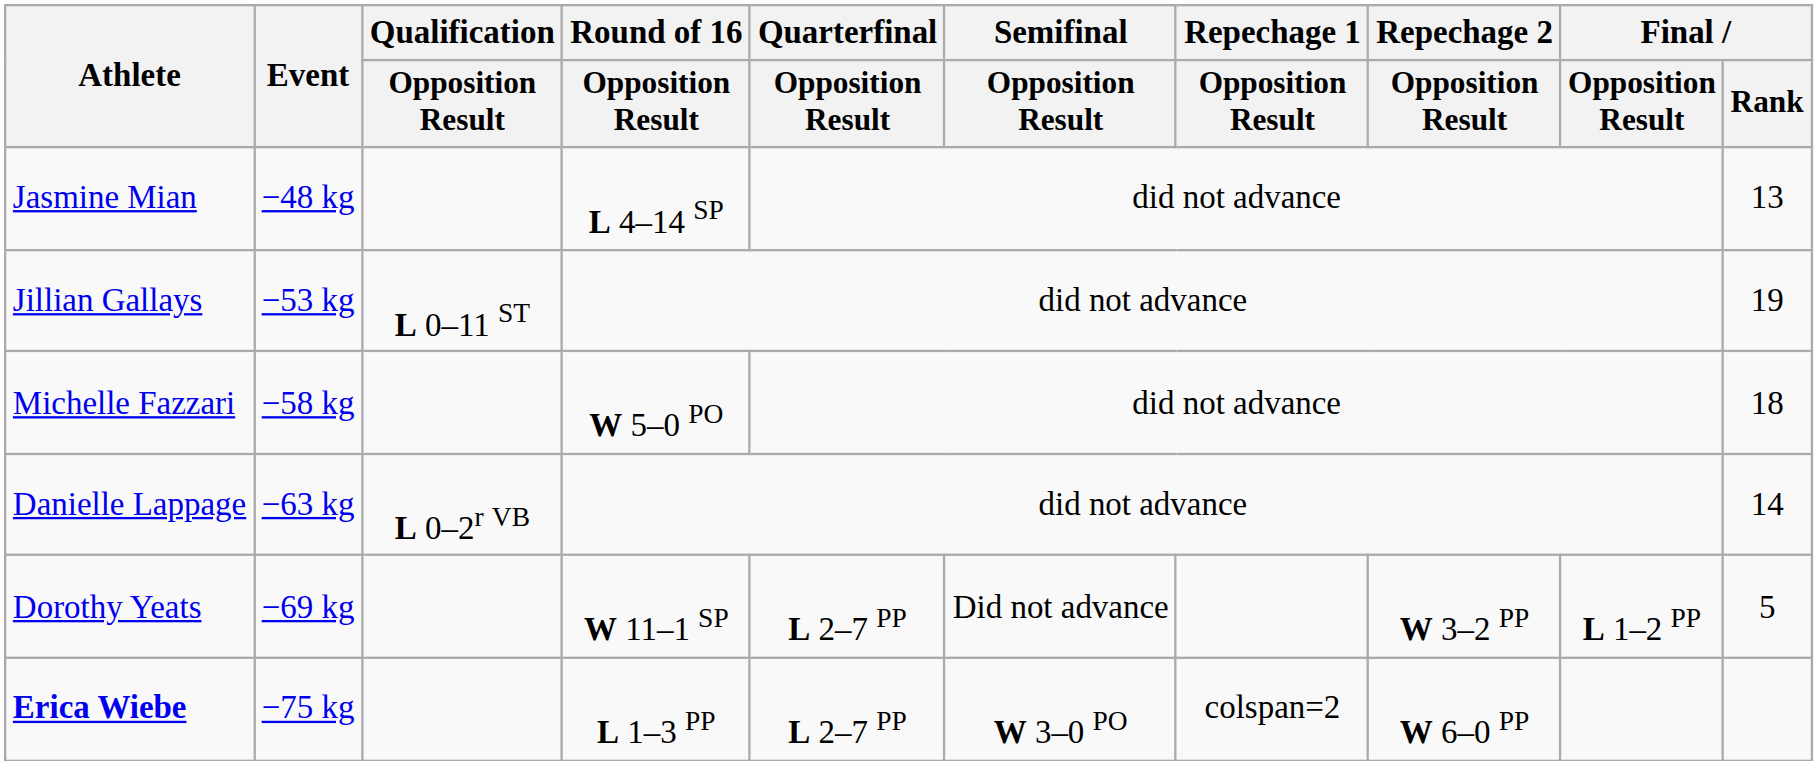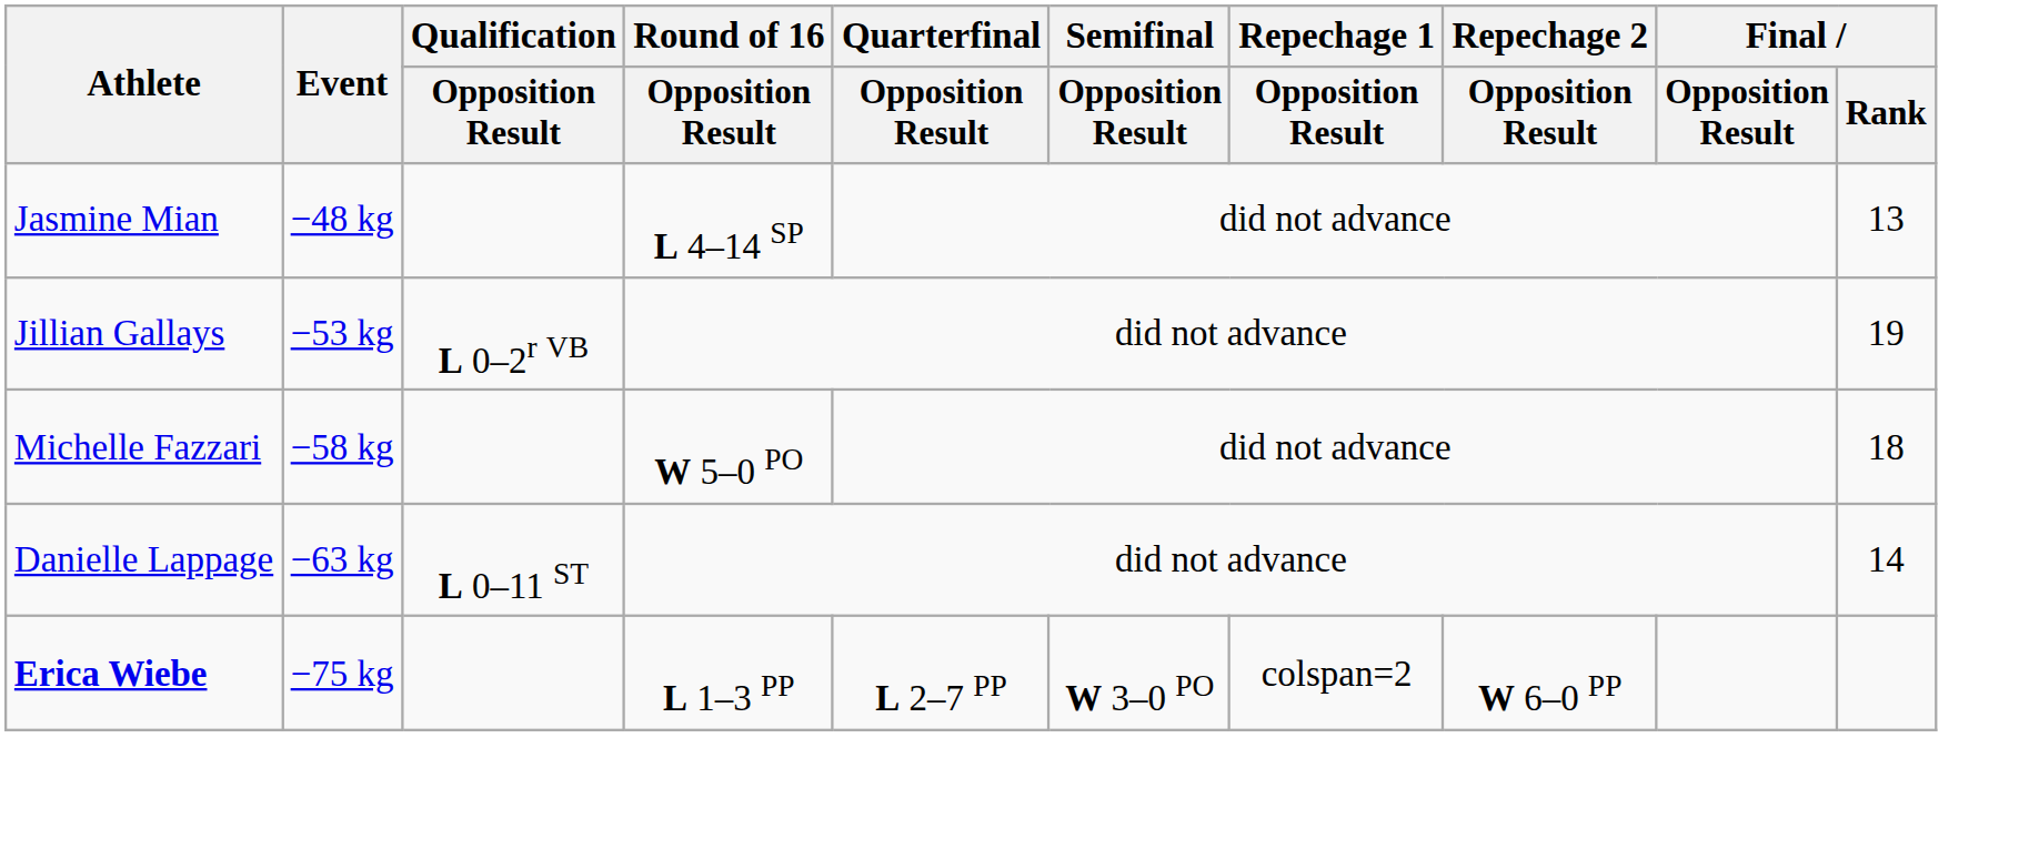Jillian Gallays | Qualification / Opposition Result: L 0–11 ST -> L 0–2r VB
Danielle Lappage | Qualification / Opposition Result: L 0–2r VB -> L 0–11 ST
- row: Dorothy Yeats | −69 kg | W 11–1 SP | L 2–7 PP | Did not advance | W 3–2 PP | L 1–2 PP | 5
